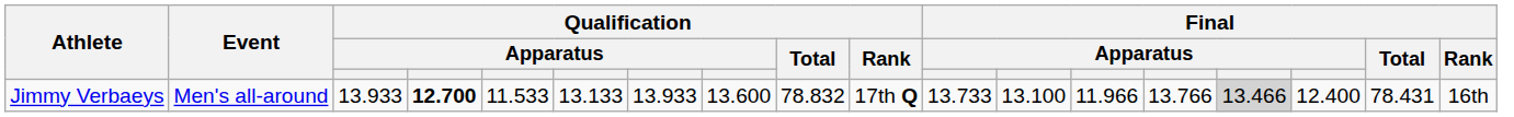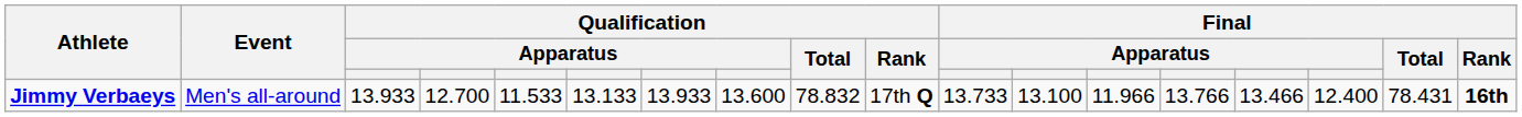row 4 | Athlete: normal -> bold
row 4 | column 4: bold -> normal
row 4 | column 15: lightgrey background -> no background
row 4 | Final / Rank: normal -> bold
